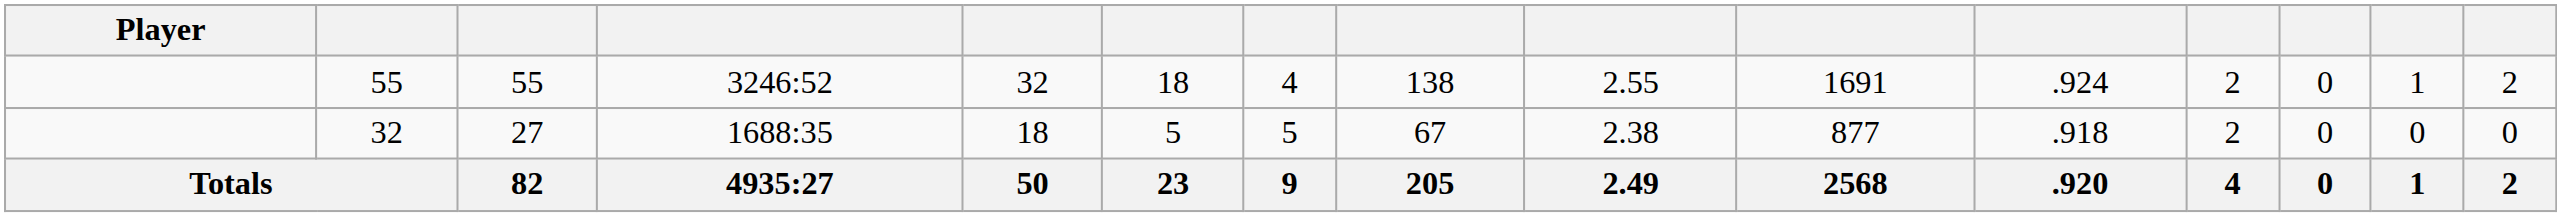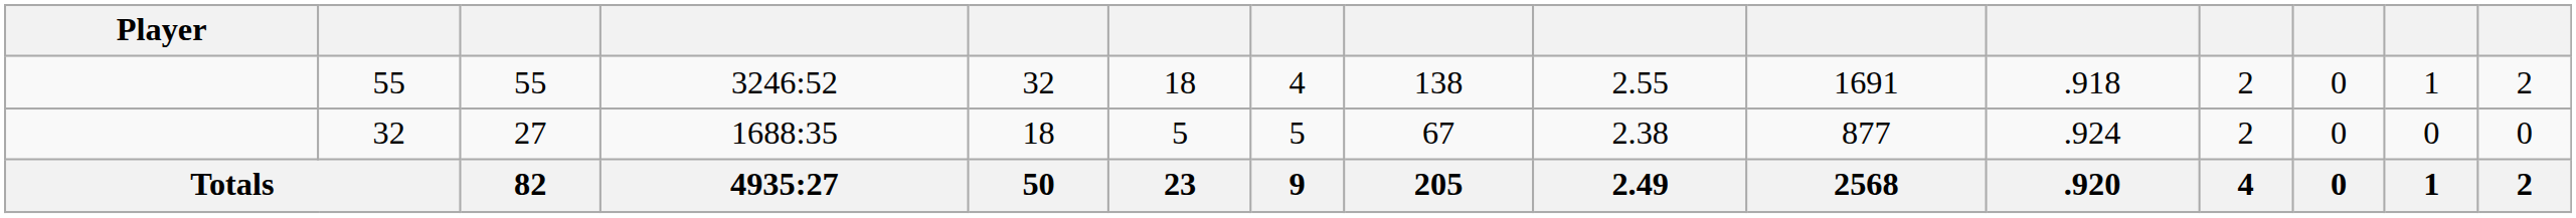row 2 | column 11: .924 -> .918
row 3 | column 11: .918 -> .924
